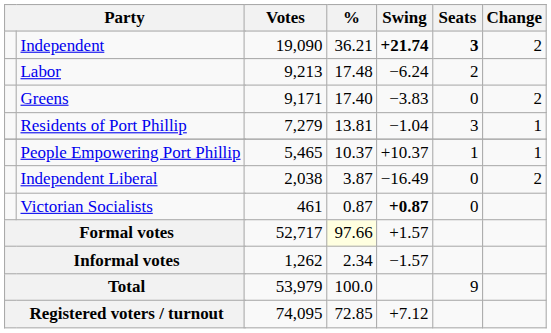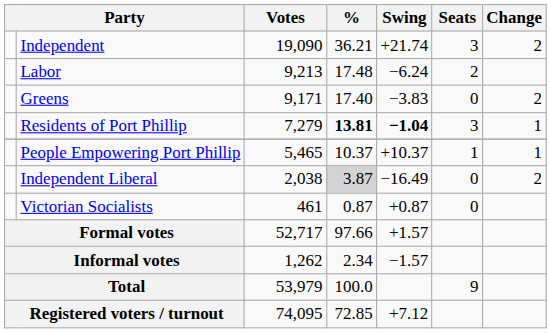Independent | Swing: bold -> normal
Independent | Seats: bold -> normal
Residents of Port Phillip | %: normal -> bold
Residents of Port Phillip | Swing: normal -> bold
Independent Liberal | %: no background -> lightgrey background
Victorian Socialists | Swing: bold -> normal
Formal votes | %: lightyellow background -> no background
